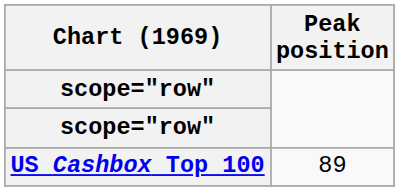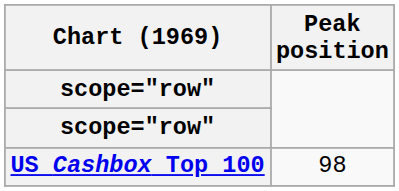US Cashbox Top 100 | Peak position: 89 -> 98
